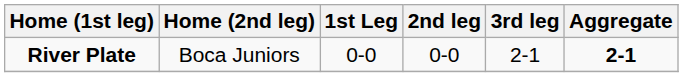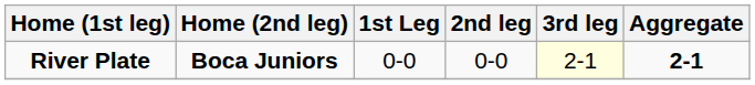River Plate | Home (2nd leg): normal -> bold
River Plate | 3rd leg: no background -> lightyellow background
